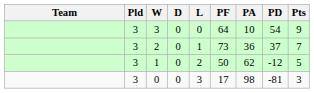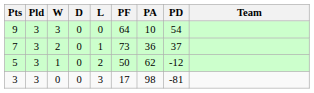columns swapped: Team <-> Pts
